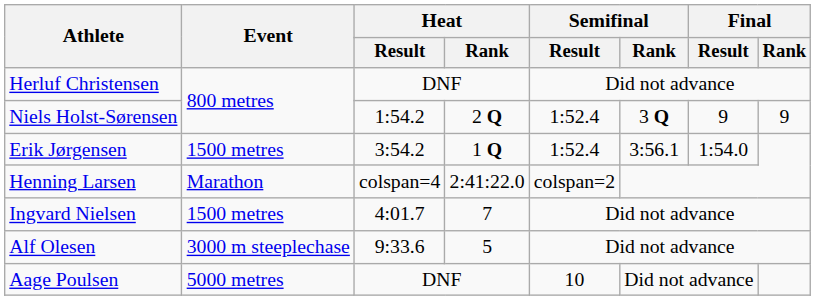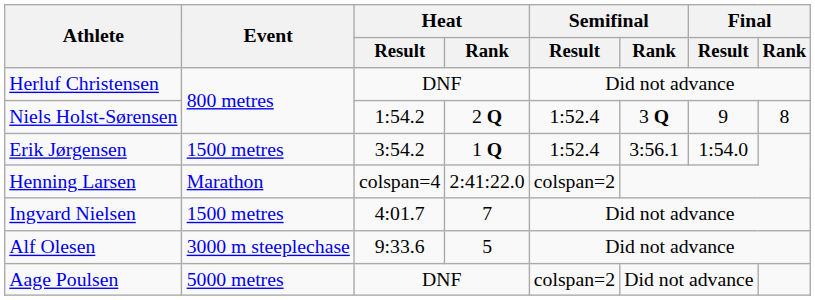Niels Holst-Sørensen | Final / Rank: 9 -> 8
Aage Poulsen | Semifinal / Result: 10 -> colspan=2
